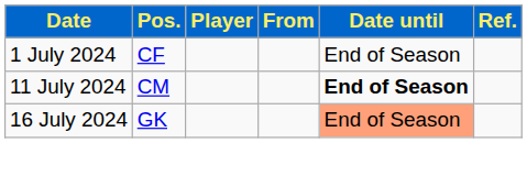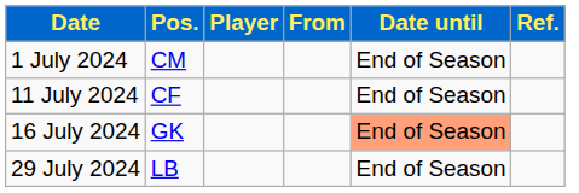1 July 2024 | Pos.: CF -> CM
11 July 2024 | Pos.: CM -> CF
11 July 2024 | Date until: bold -> normal
+ row: 29 July 2024 | LB | End of Season
